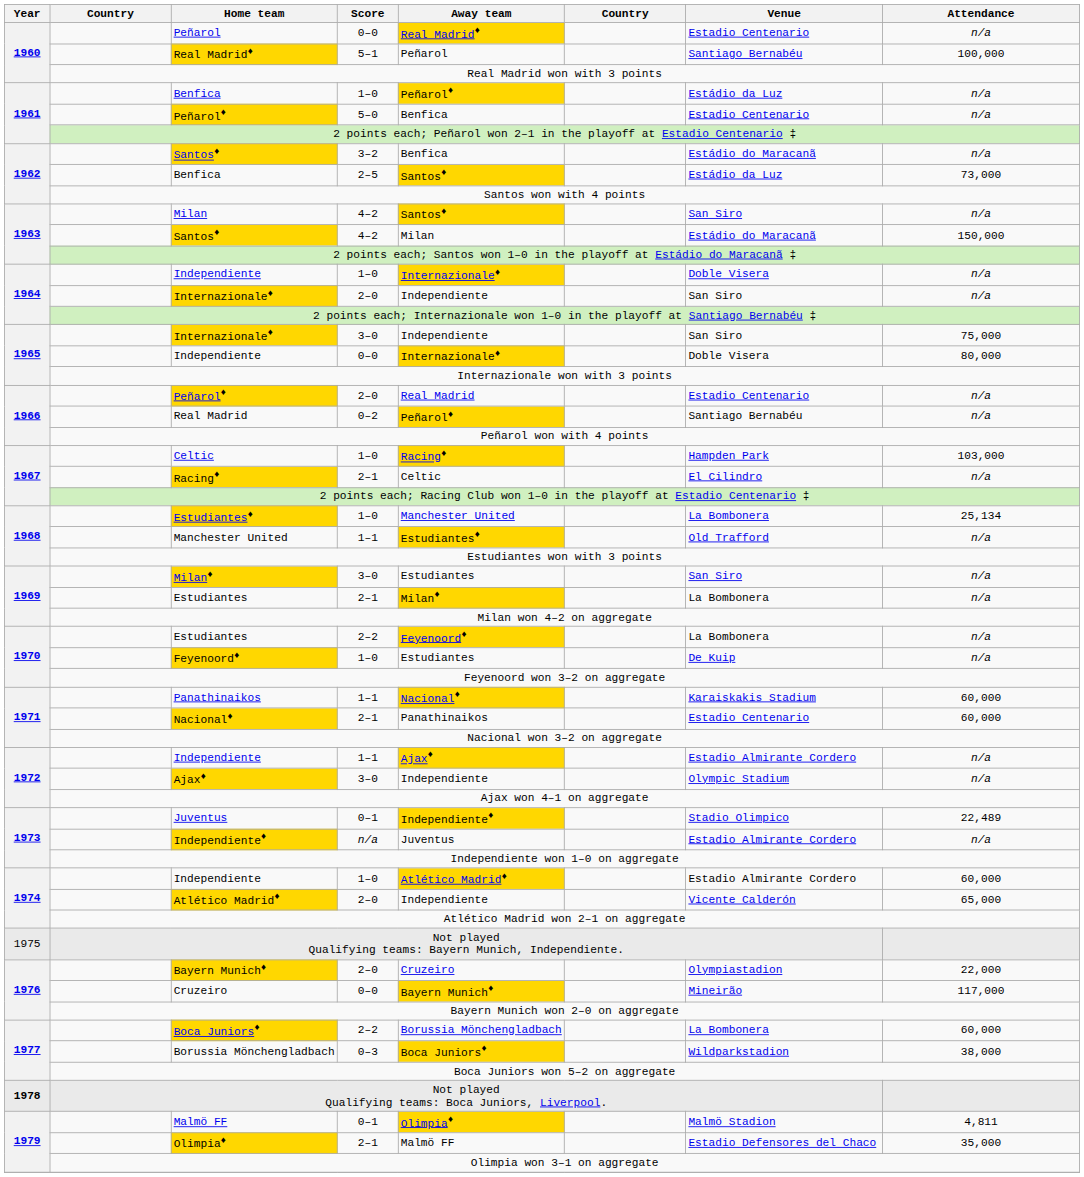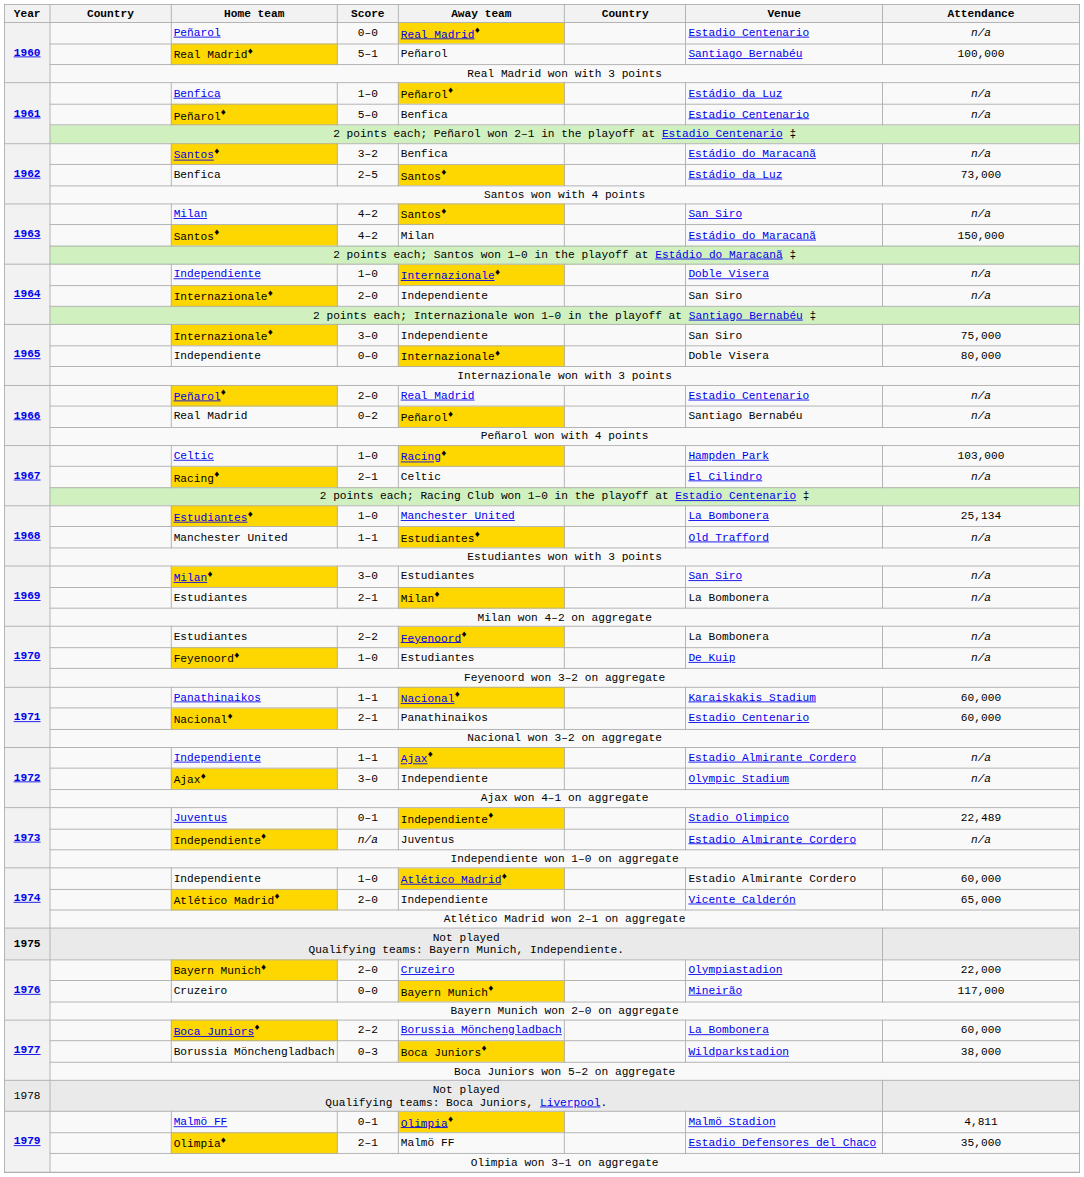Not played Qualifying teams: Bayern Munich, Independiente. | Year: normal -> bold
Not played Qualifying teams: Boca Juniors, Liverpool. | Year: bold -> normal
